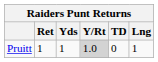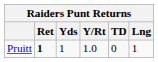Pruitt | Ret: normal -> bold
Pruitt | Y/Rt: lightgrey background -> no background
